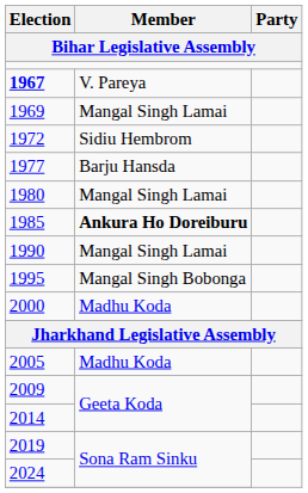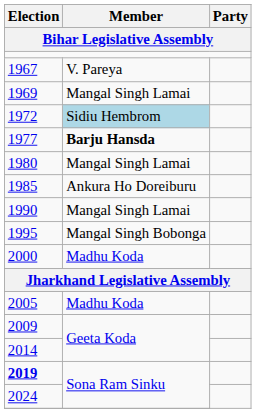1967 | Election: bold -> normal
1972 | Member: no background -> lightblue background
1977 | Member: normal -> bold
1985 | Member: bold -> normal
2019 | Election: normal -> bold
